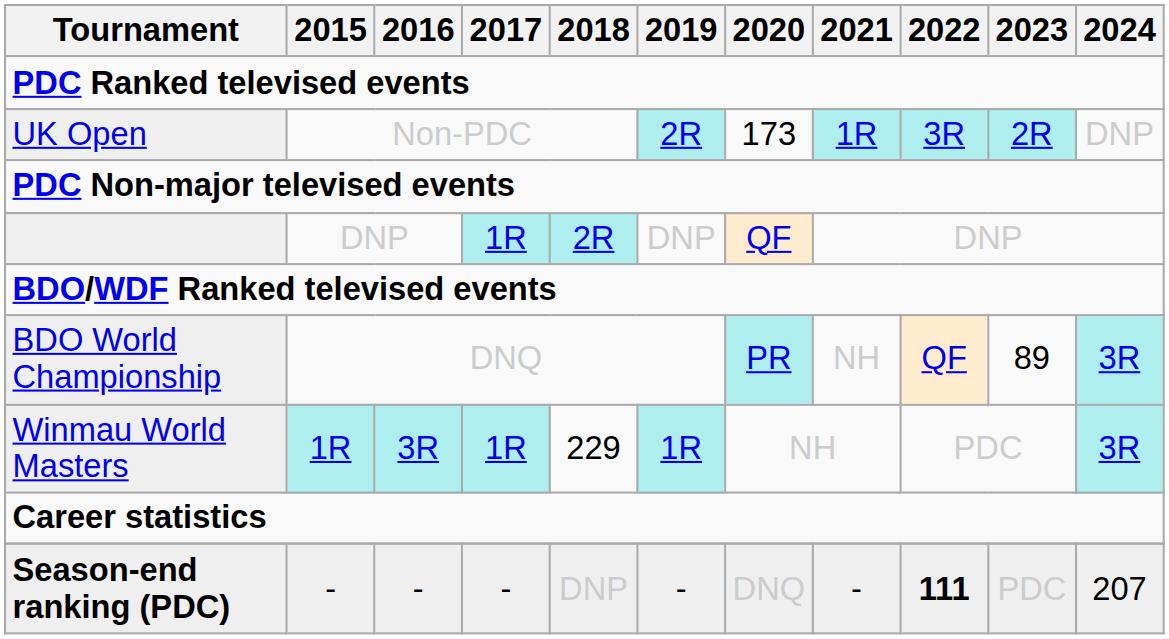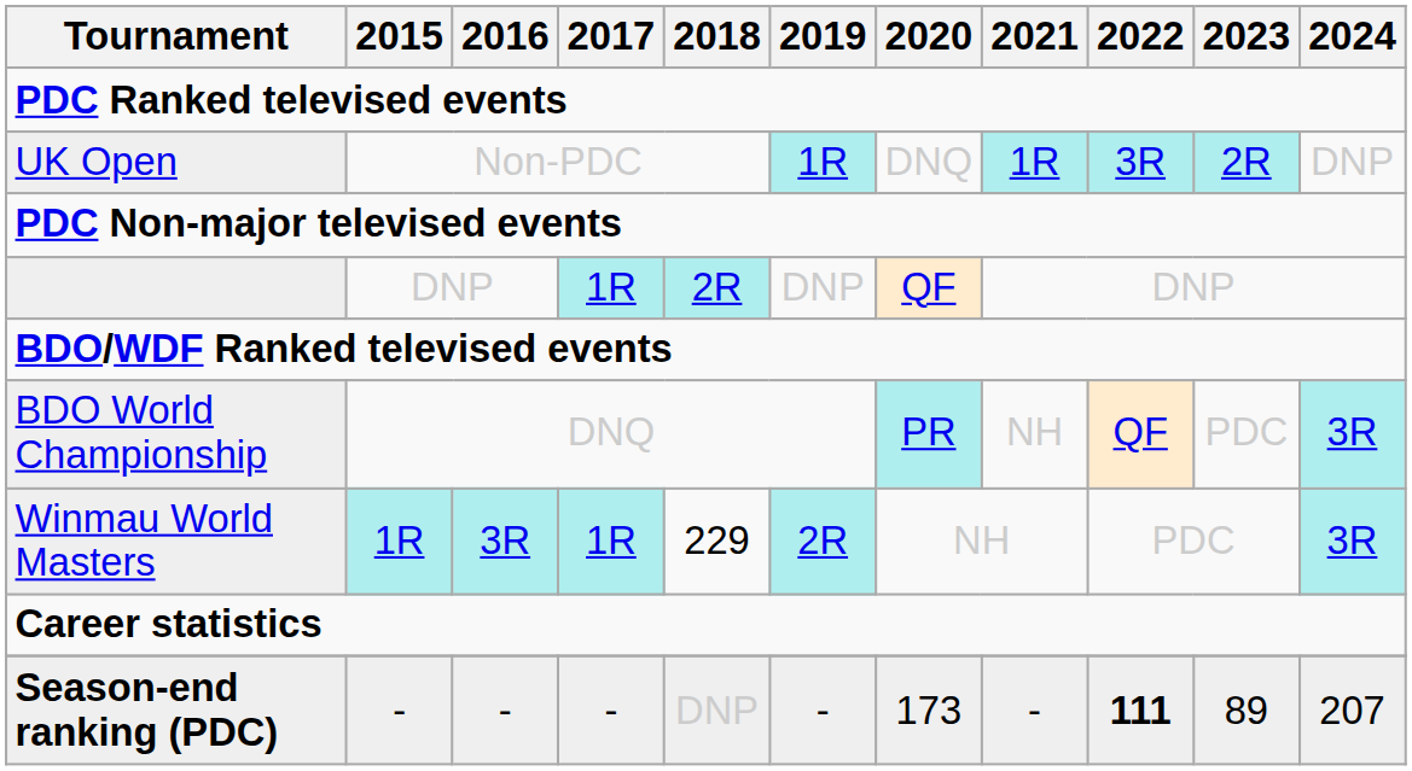UK Open | 2019: 2R -> 1R
UK Open | 2020: 173 -> DNQ
BDO World Championship | 2023: 89 -> PDC
Winmau World Masters | 2019: 1R -> 2R
Season-end ranking (PDC) | 2020: DNQ -> 173
Season-end ranking (PDC) | 2023: PDC -> 89
